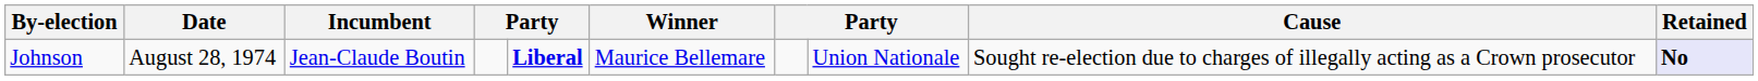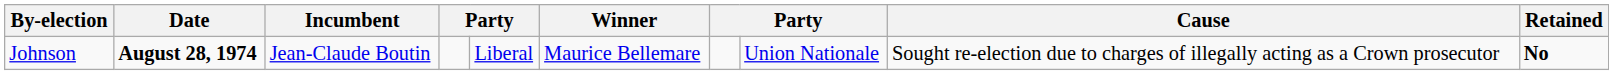Johnson | Date: normal -> bold
Johnson | column 5: bold -> normal
Johnson | Retained: lavender background -> no background
